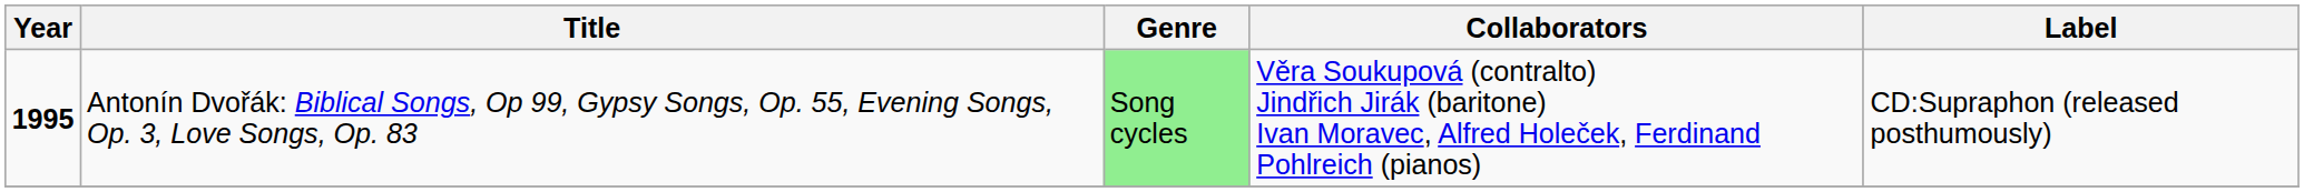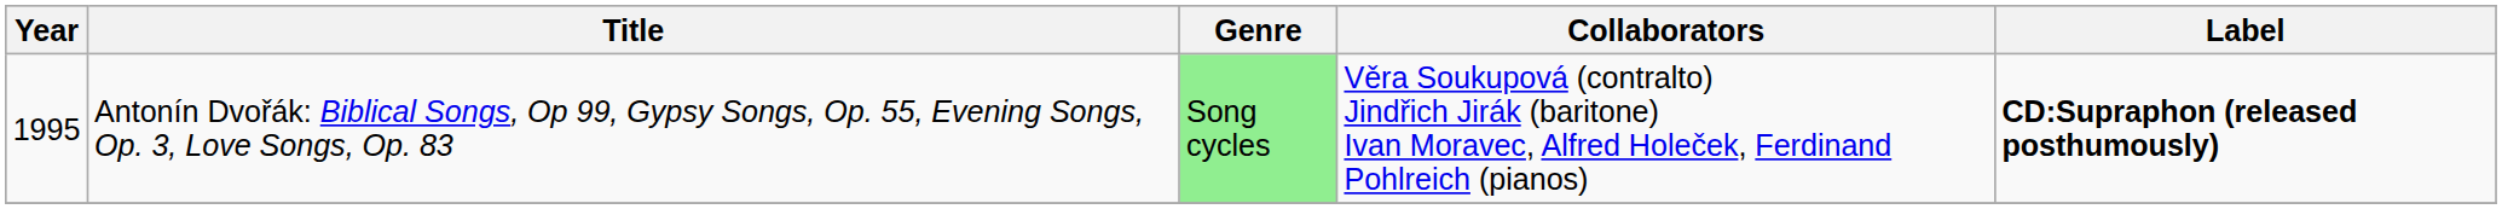row 2 | Year: bold -> normal
row 2 | Label: normal -> bold
